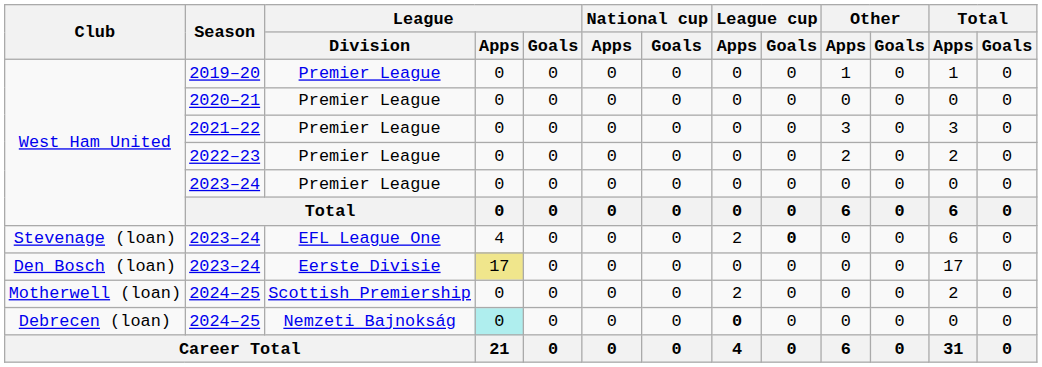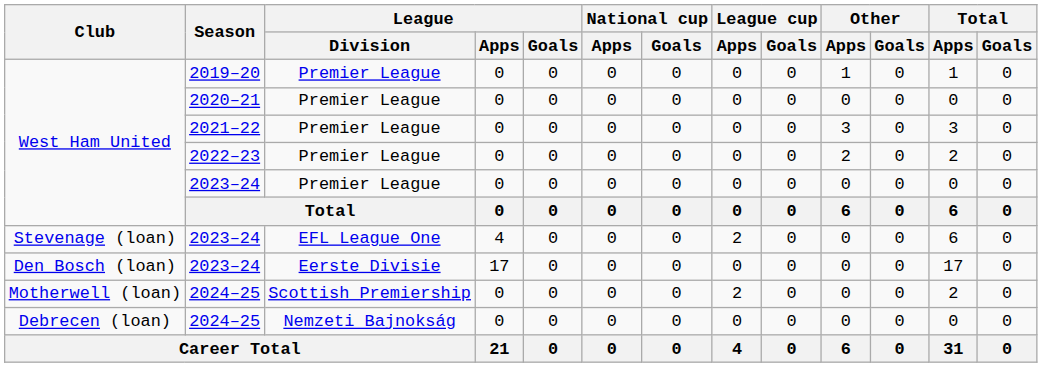Stevenage (loan) / 2023–24 | League cup / Goals: bold -> normal
Den Bosch (loan) / 2023–24 | League / Apps: khaki background -> no background
Debrecen (loan) / 2024–25 | League / Apps: paleturquoise background -> no background
Debrecen (loan) / 2024–25 | League cup / Apps: bold -> normal
